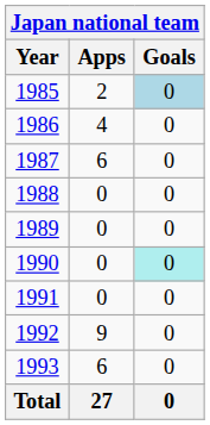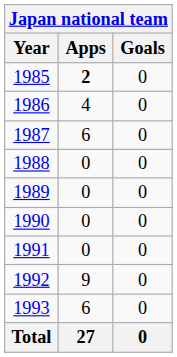1985 | Apps: normal -> bold
1985 | Goals: lightblue background -> no background
1990 | Goals: paleturquoise background -> no background
